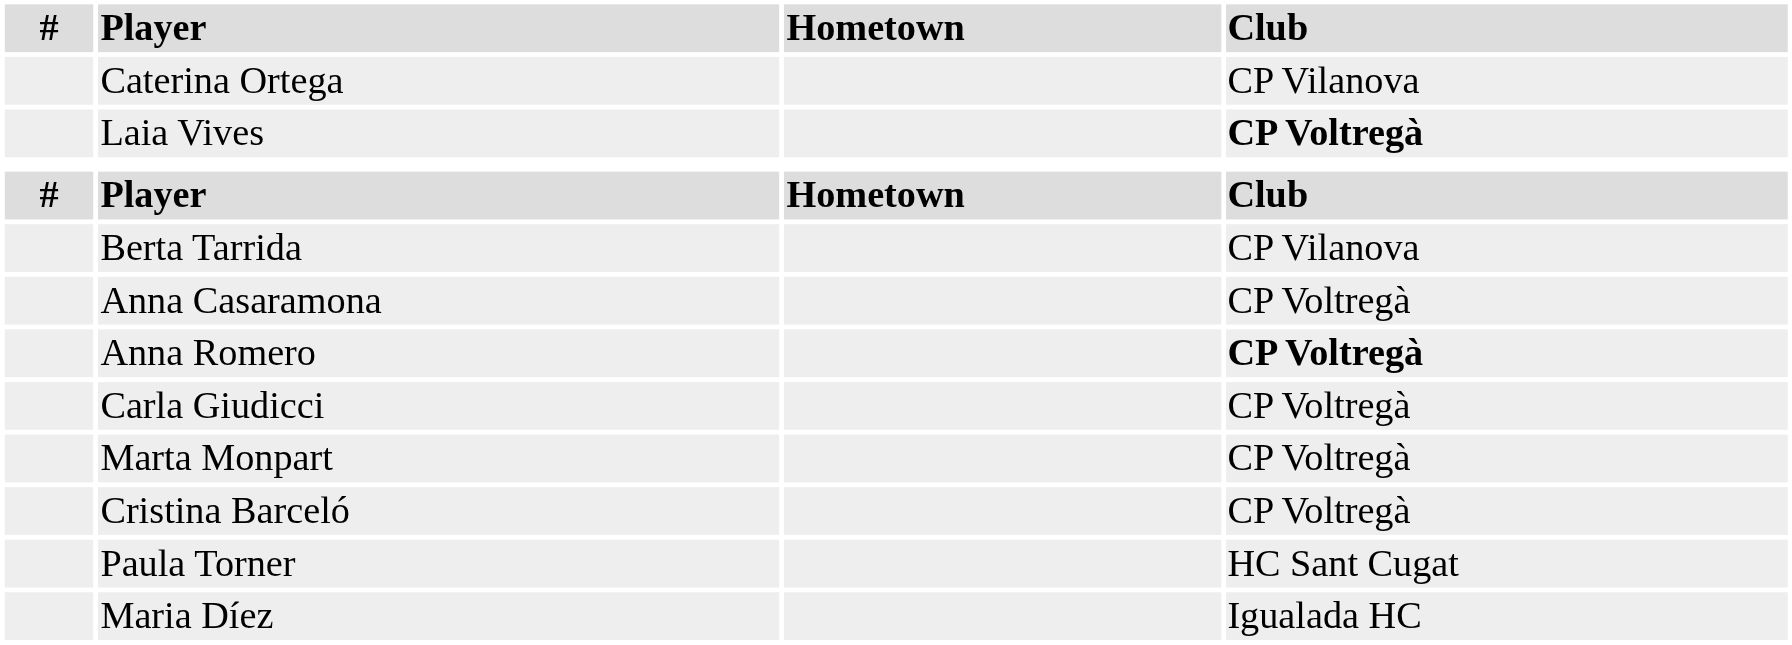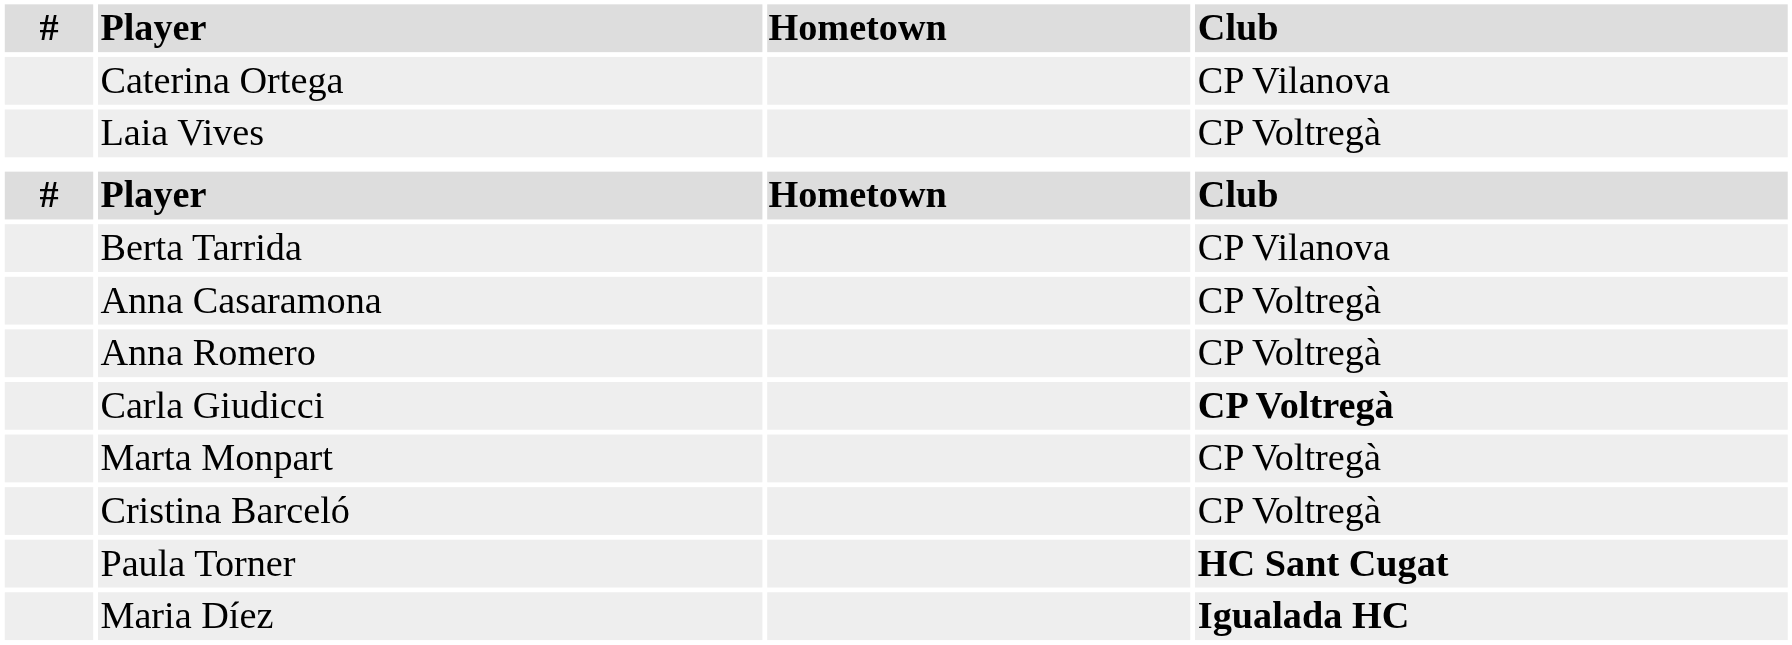Laia Vives | Club: bold -> normal
Anna Romero | Club: bold -> normal
Carla Giudicci | Club: normal -> bold
Paula Torner | Club: normal -> bold
Maria Díez | Club: normal -> bold
